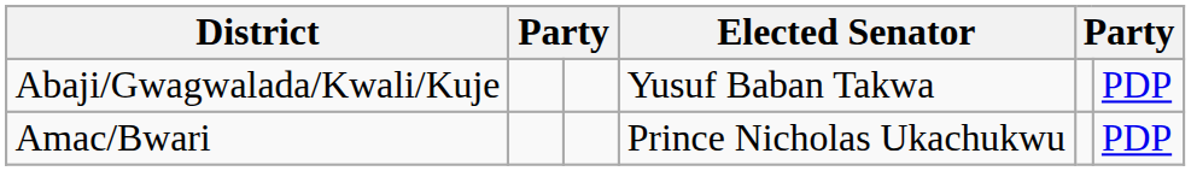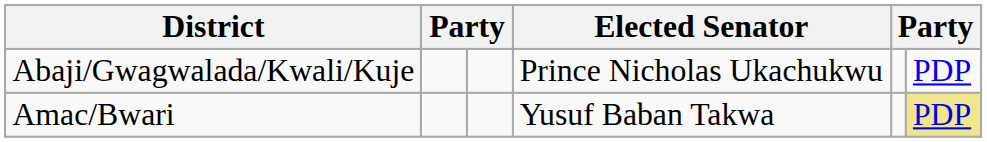Abaji/Gwagwalada/Kwali/Kuje | Elected Senator: Yusuf Baban Takwa -> Prince Nicholas Ukachukwu
Amac/Bwari | Elected Senator: Prince Nicholas Ukachukwu -> Yusuf Baban Takwa
Amac/Bwari | column 6: no background -> khaki background
